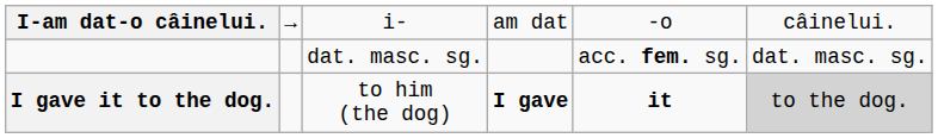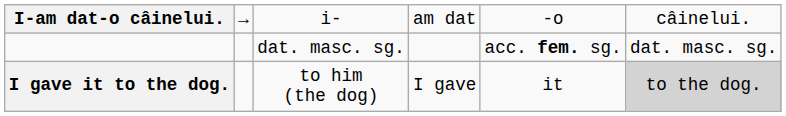I gave it to the dog. | column 4: bold -> normal
I gave it to the dog. | column 5: bold -> normal
